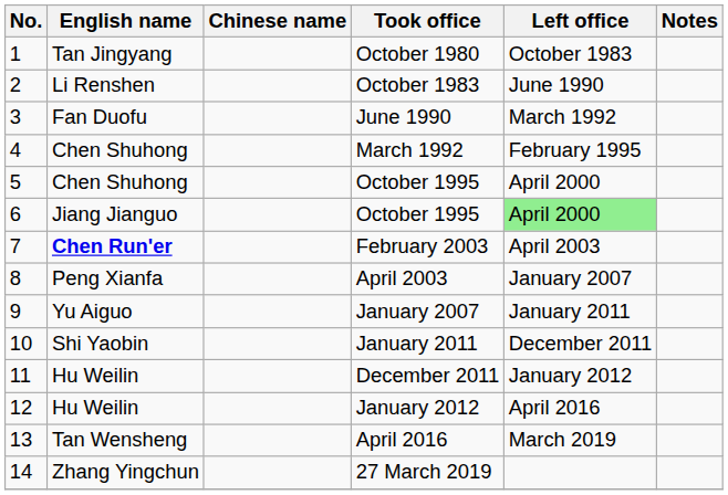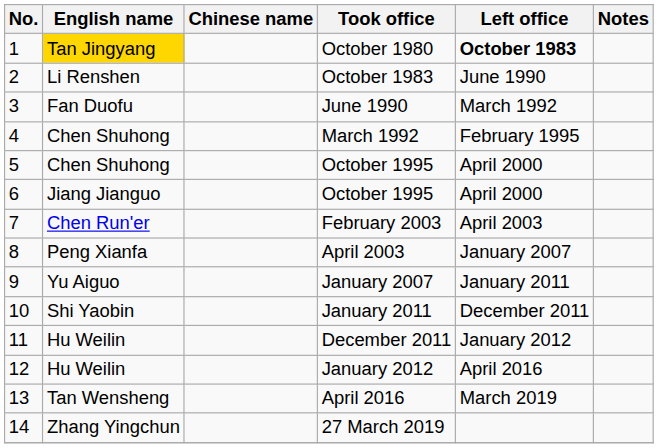October 1980 | English name: no background -> gold background
October 1980 | Left office: normal -> bold
6 / October 1995 | Left office: lightgreen background -> no background
February 2003 | English name: bold -> normal
